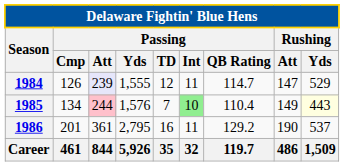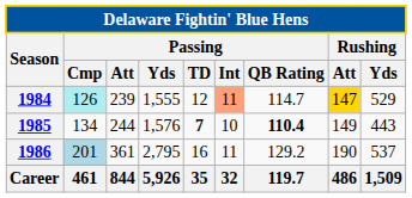1984 | Passing / Cmp: no background -> paleturquoise background
1984 | Passing / Att: lavender background -> no background
1984 | Passing / Int: no background -> lightsalmon background
1984 | Rushing / Att: no background -> gold background
1985 | Passing / Att: pink background -> no background
1985 | Passing / TD: normal -> bold
1985 | Passing / Int: lightgreen background -> no background
1985 | Passing / QB Rating: normal -> bold
1985 | Rushing / Yds: lightyellow background -> no background
1986 | Passing / Cmp: no background -> lightblue background
